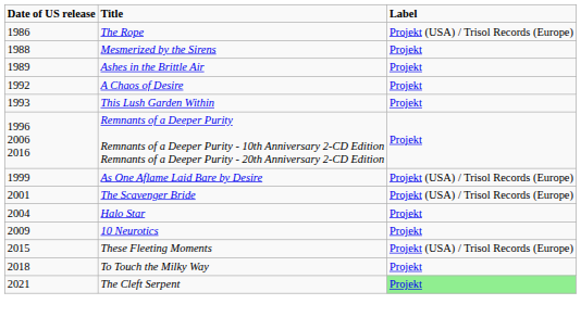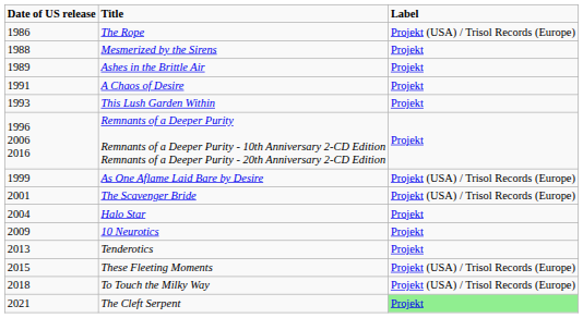A Chaos of Desire | Date of US release: 1992 -> 1991
+ row: 2013 | Tenderotics | Projekt
To Touch the Milky Way | Label: Projekt -> Projekt (USA) / Trisol Records (Europe)
